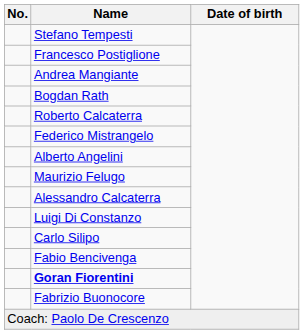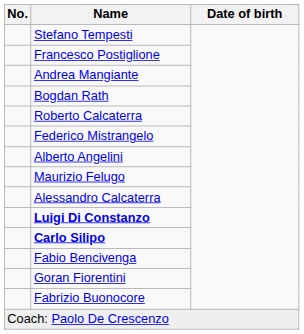Luigi Di Constanzo | Name: normal -> bold
Carlo Silipo | Name: normal -> bold
Goran Fiorentini | Name: bold -> normal
